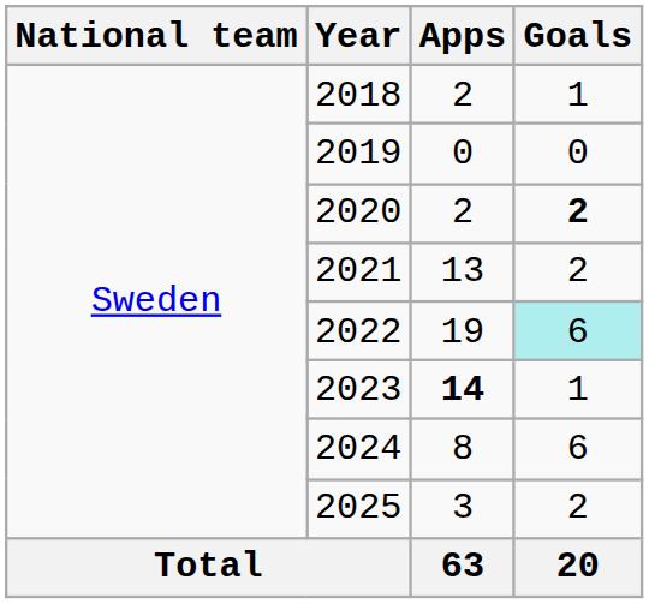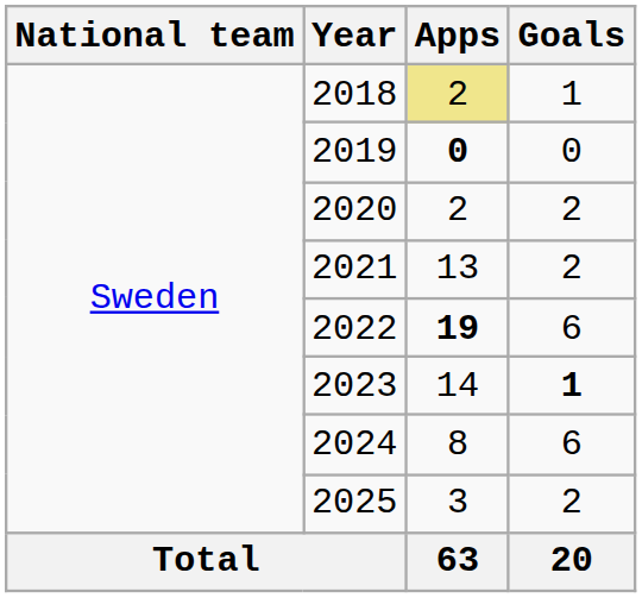2018 | Apps: no background -> khaki background
2019 | Apps: normal -> bold
2020 | Goals: bold -> normal
2022 | Apps: normal -> bold
2022 | Goals: paleturquoise background -> no background
2023 | Apps: bold -> normal
2023 | Goals: normal -> bold
